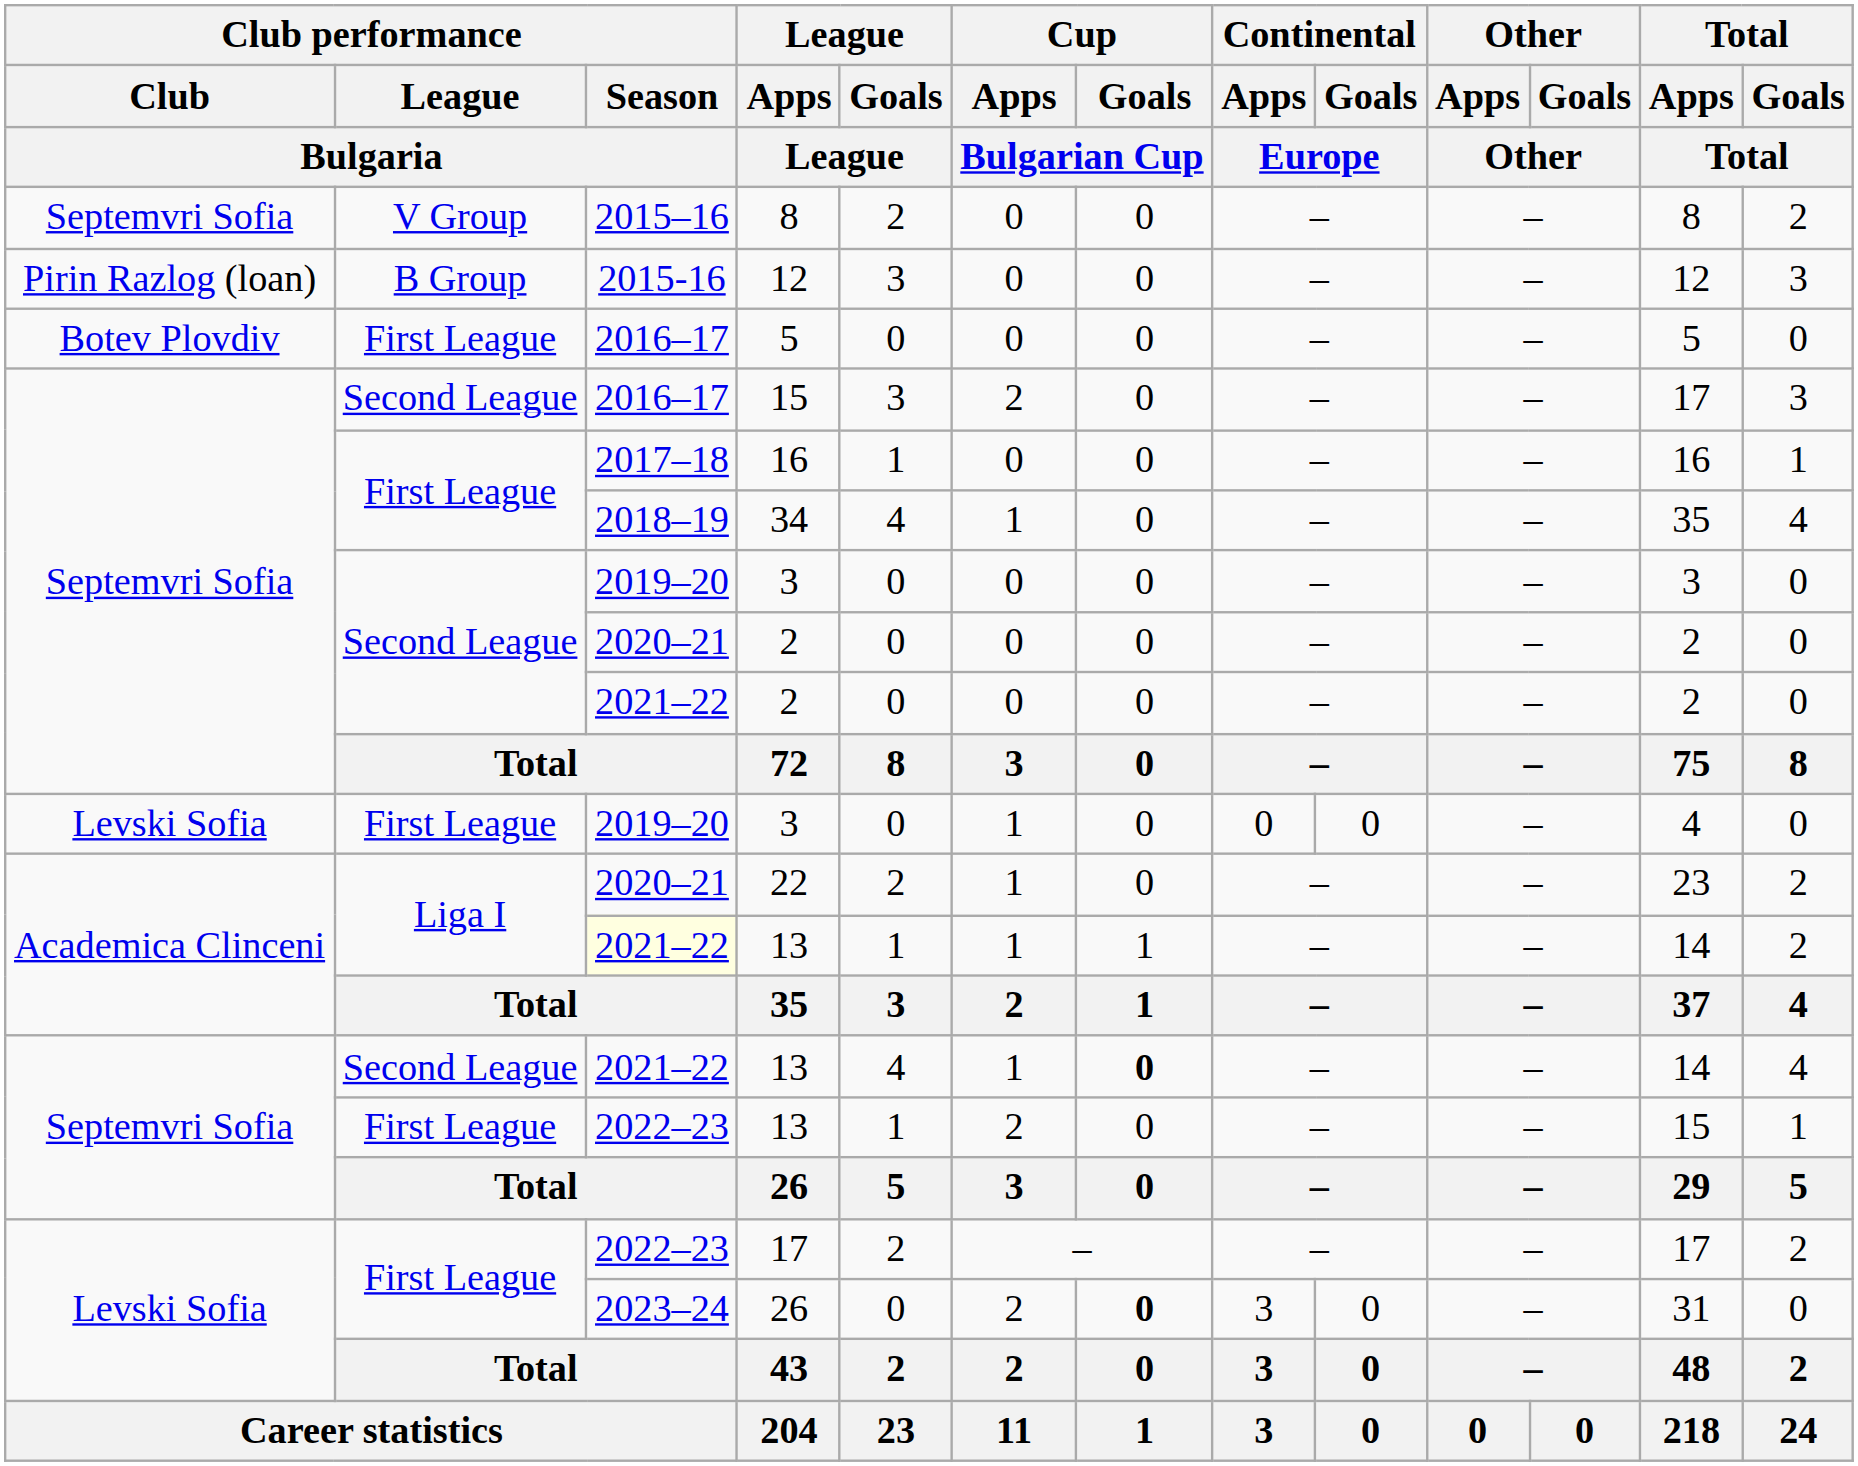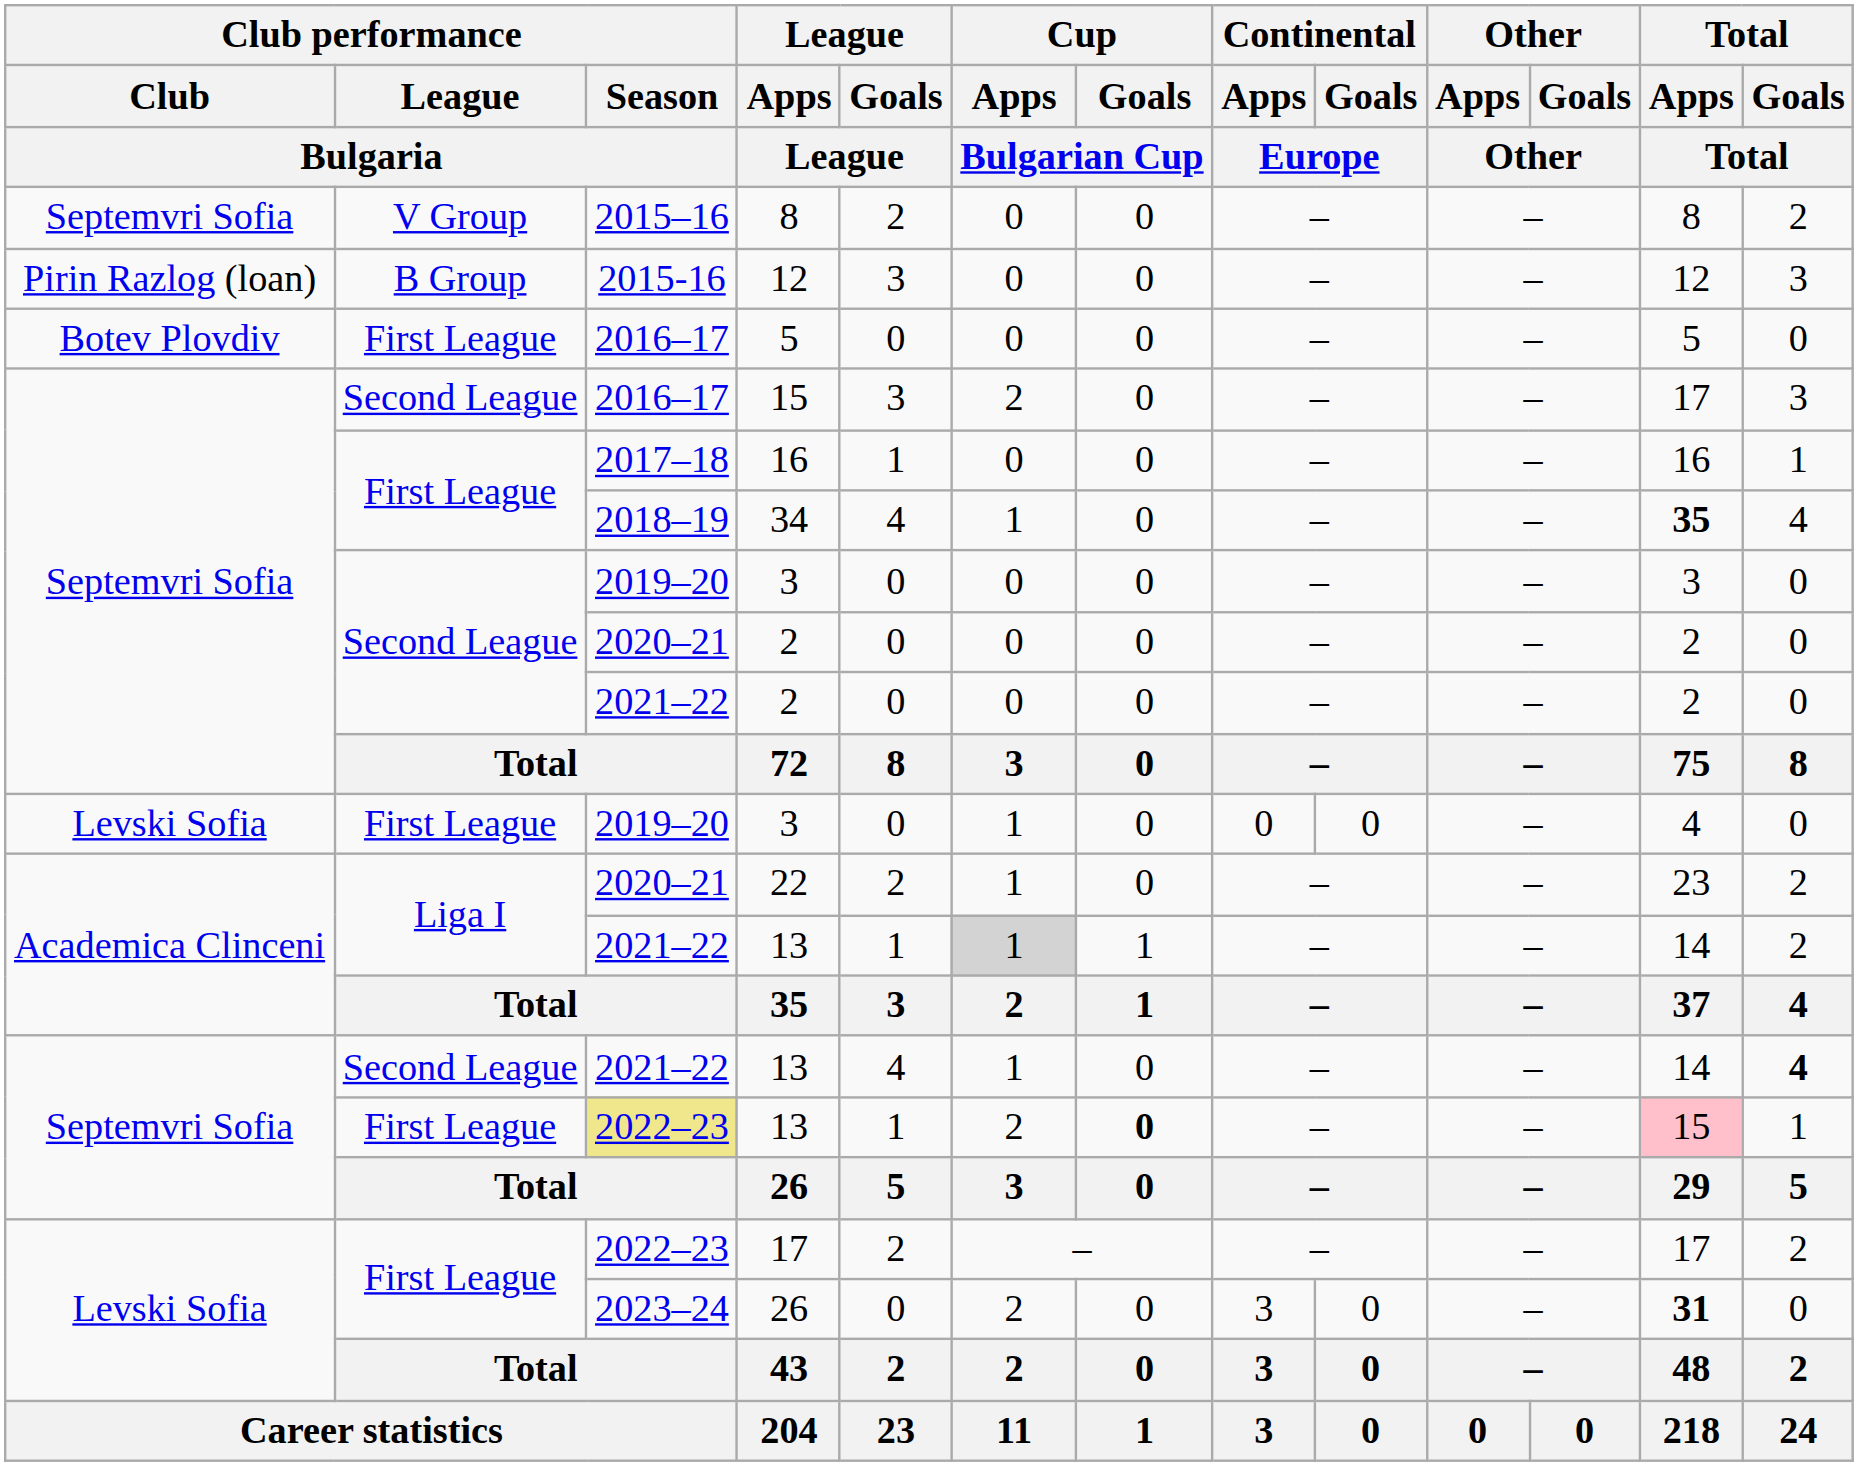34 | Total / Apps / Total: normal -> bold
Liga I / 13 | Club performance / Season / Bulgaria: lightyellow background -> no background
Liga I / 13 | Cup / Apps / Bulgarian Cup: no background -> lightgrey background
Second League / 13 | Cup / Goals / Bulgarian Cup: bold -> normal
Second League / 13 | Total / Goals / Total: normal -> bold
First League / 13 | Club performance / Season / Bulgaria: no background -> khaki background
First League / 13 | Cup / Goals / Bulgarian Cup: normal -> bold
First League / 13 | Total / Apps / Total: no background -> pink background
First League / 26 | Cup / Goals / Bulgarian Cup: bold -> normal
First League / 26 | Total / Apps / Total: normal -> bold
